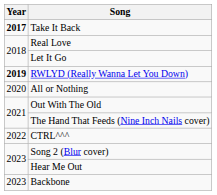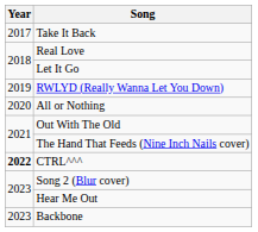Take It Back | Year: bold -> normal
RWLYD (Really Wanna Let You Down) | Year: bold -> normal
CTRL^^^ | Year: normal -> bold
